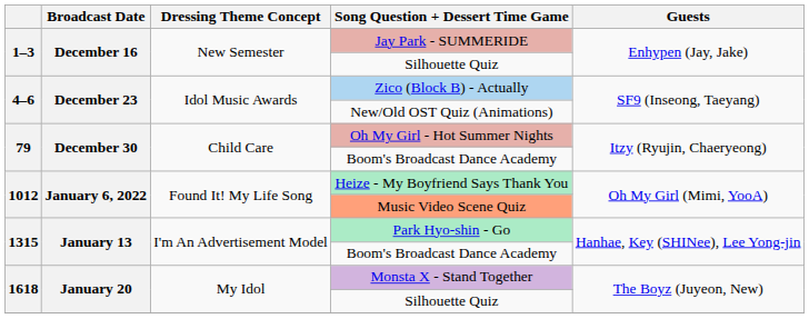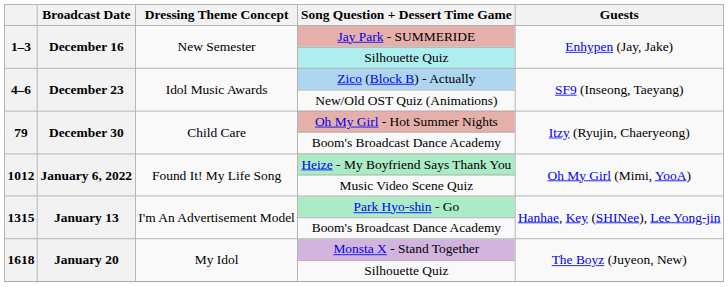1–3 / Silhouette Quiz | Song Question + Dessert Time Game: no background -> paleturquoise background
Music Video Scene Quiz | Song Question + Dessert Time Game: lightsalmon background -> no background
